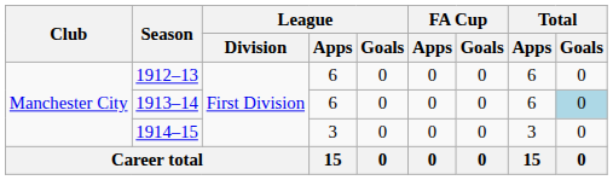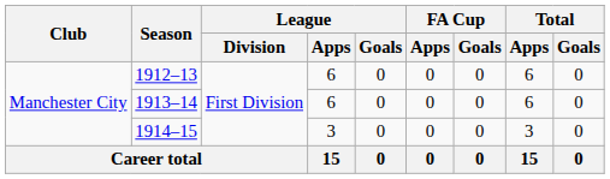1913–14 | Total / Goals: lightblue background -> no background
